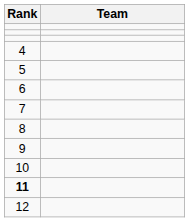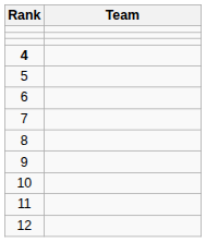row 5 | Rank: normal -> bold
row 12 | Rank: bold -> normal
